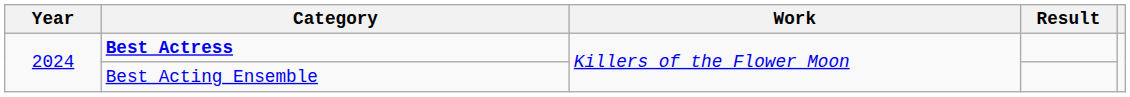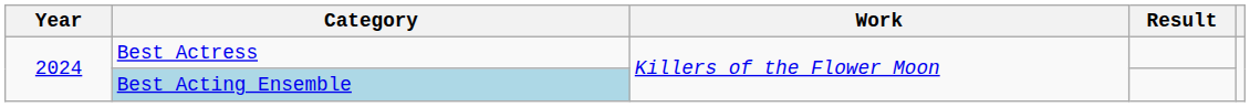Best Actress | Category: bold -> normal
Best Acting Ensemble | Category: no background -> lightblue background
